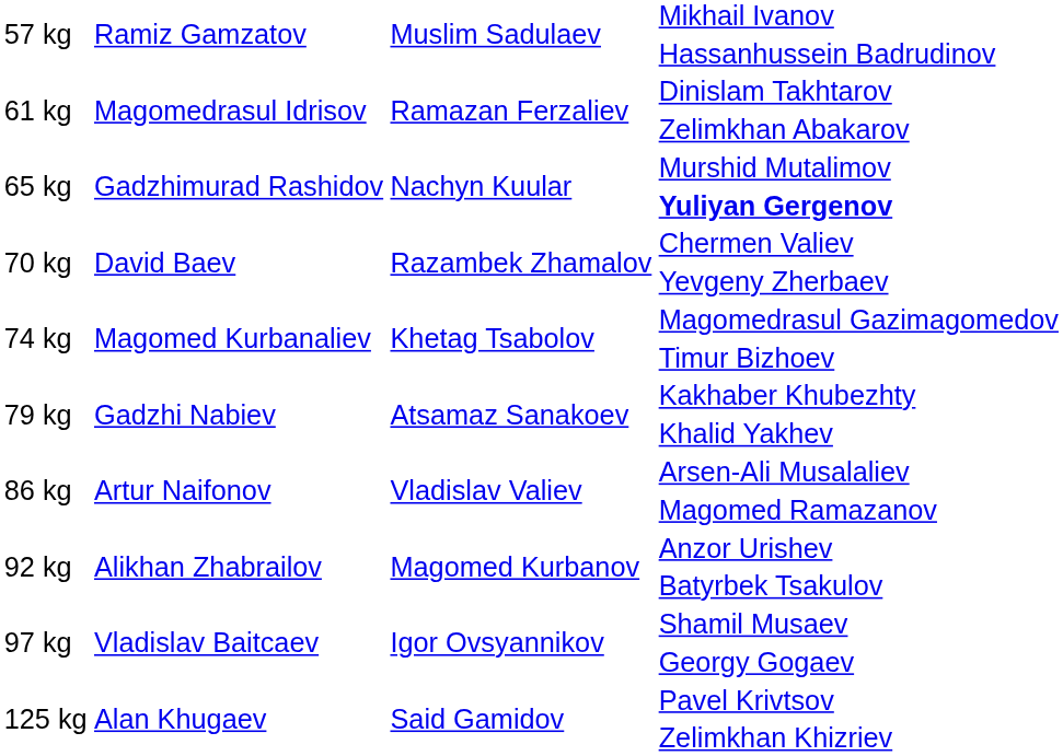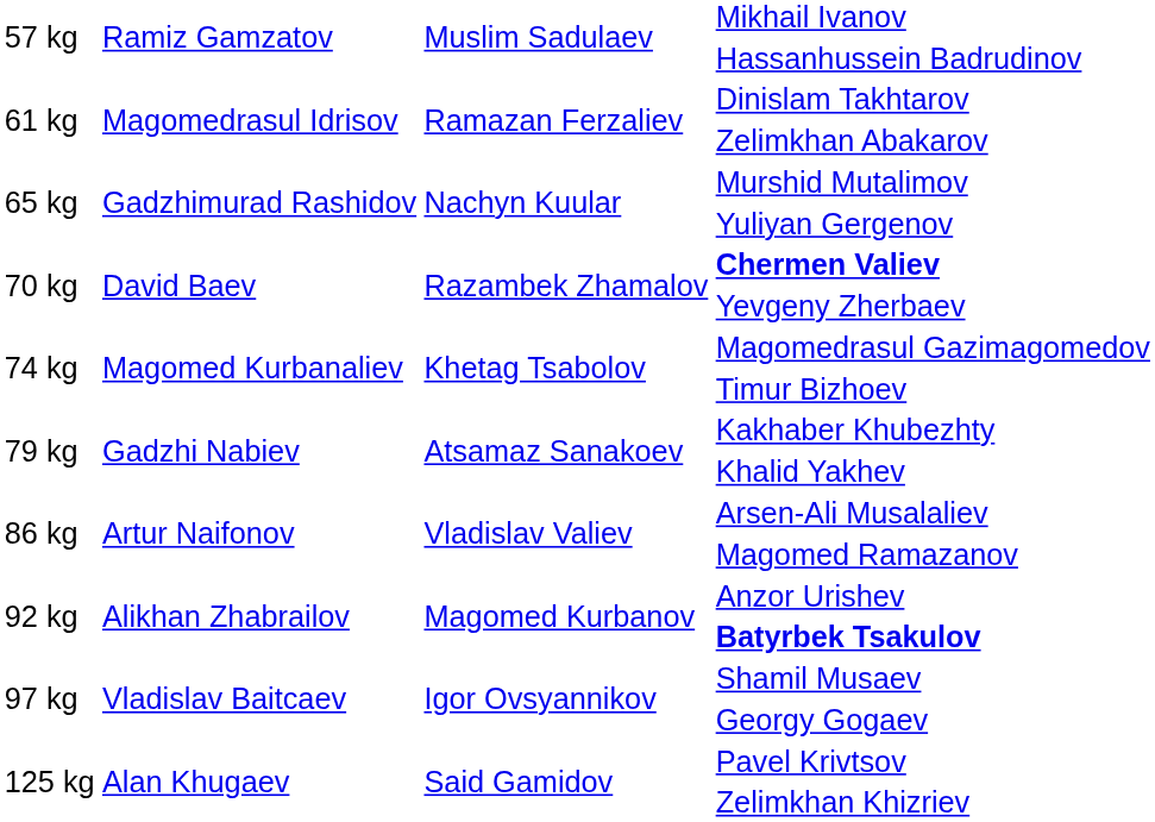Yuliyan Gergenov | column 4: bold -> normal
Chermen Valiev | column 4: normal -> bold
Batyrbek Tsakulov | column 4: normal -> bold
